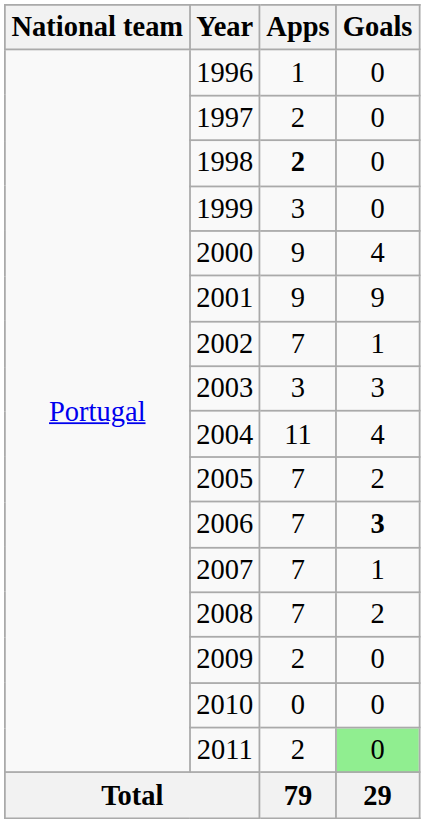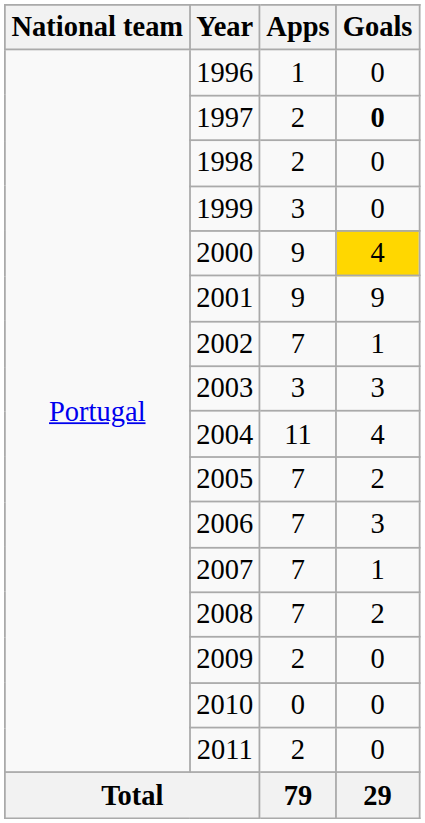1997 | Goals: normal -> bold
1998 | Apps: bold -> normal
2000 | Goals: no background -> gold background
2006 | Goals: bold -> normal
2011 | Goals: lightgreen background -> no background
